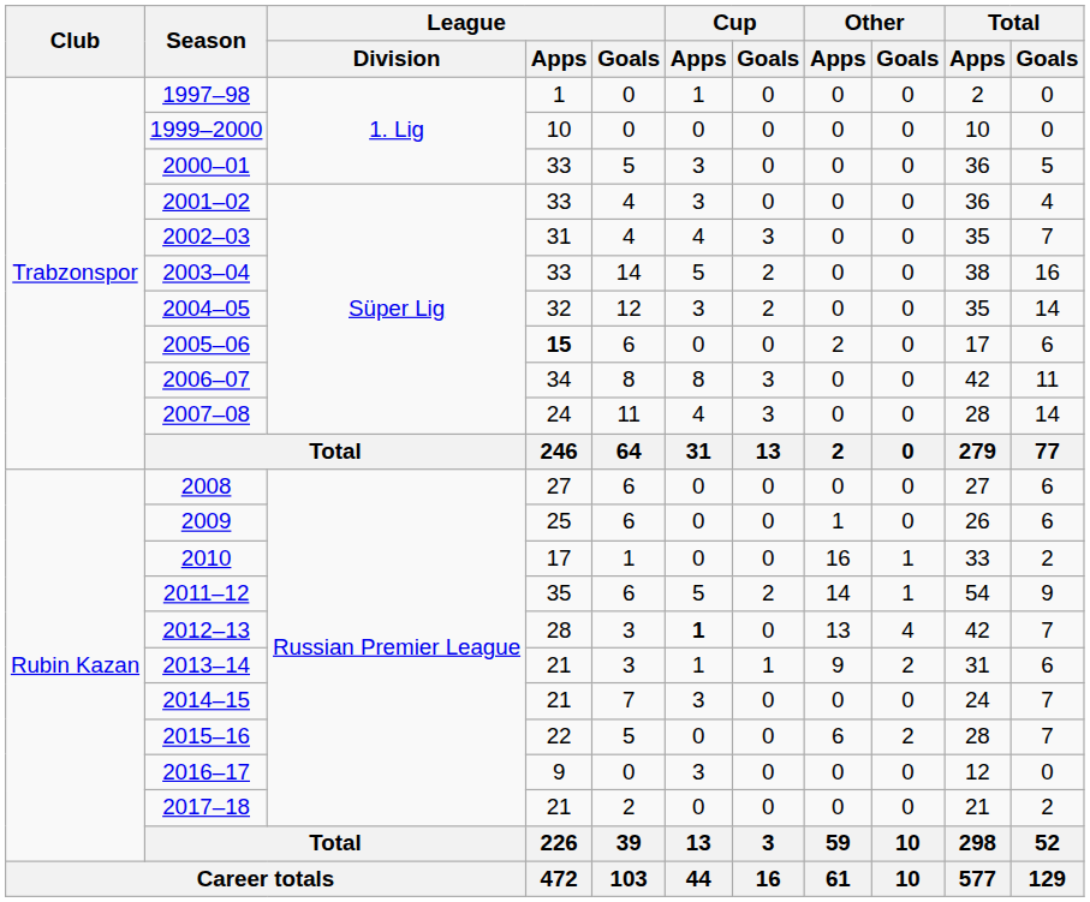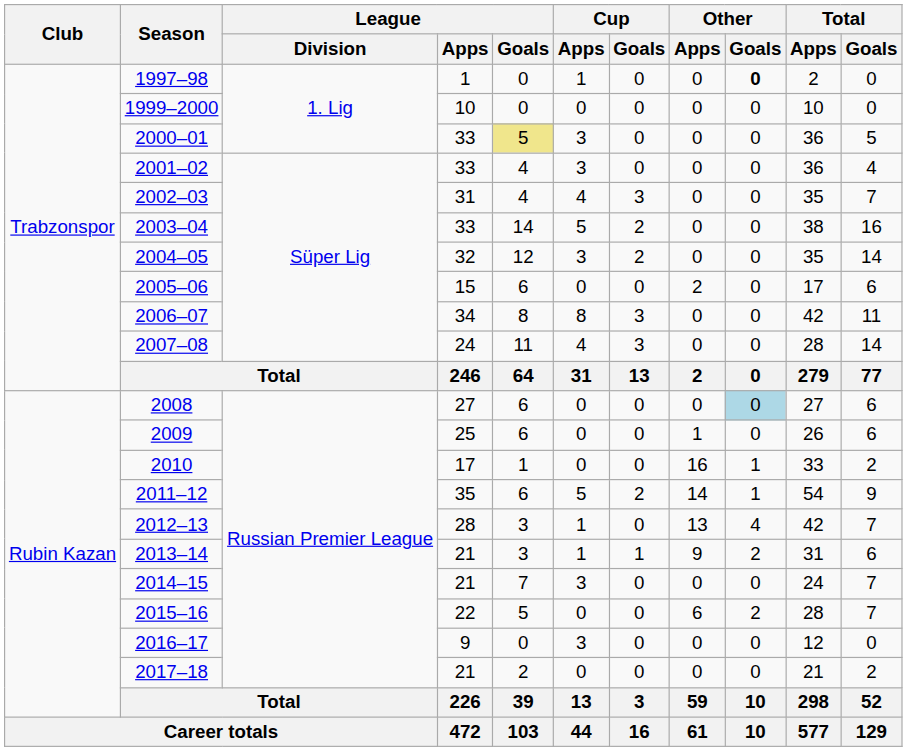1997–98 | Other / Goals: normal -> bold
2000–01 | League / Goals: no background -> khaki background
2005–06 | League / Apps: bold -> normal
2008 | Other / Goals: no background -> lightblue background
2012–13 | Cup / Apps: bold -> normal
